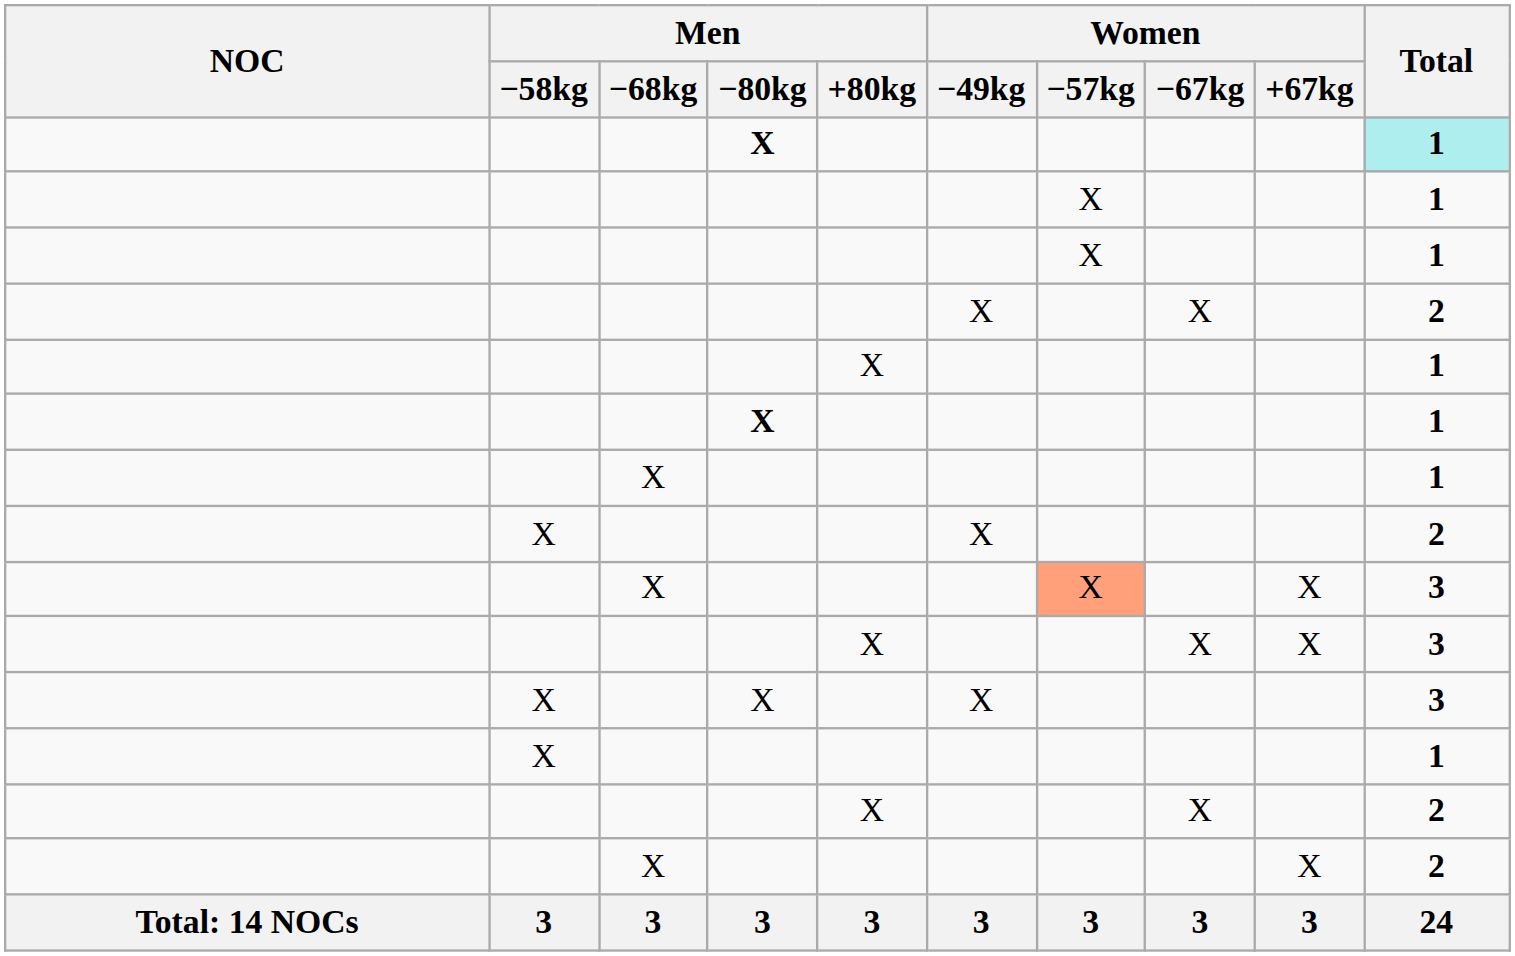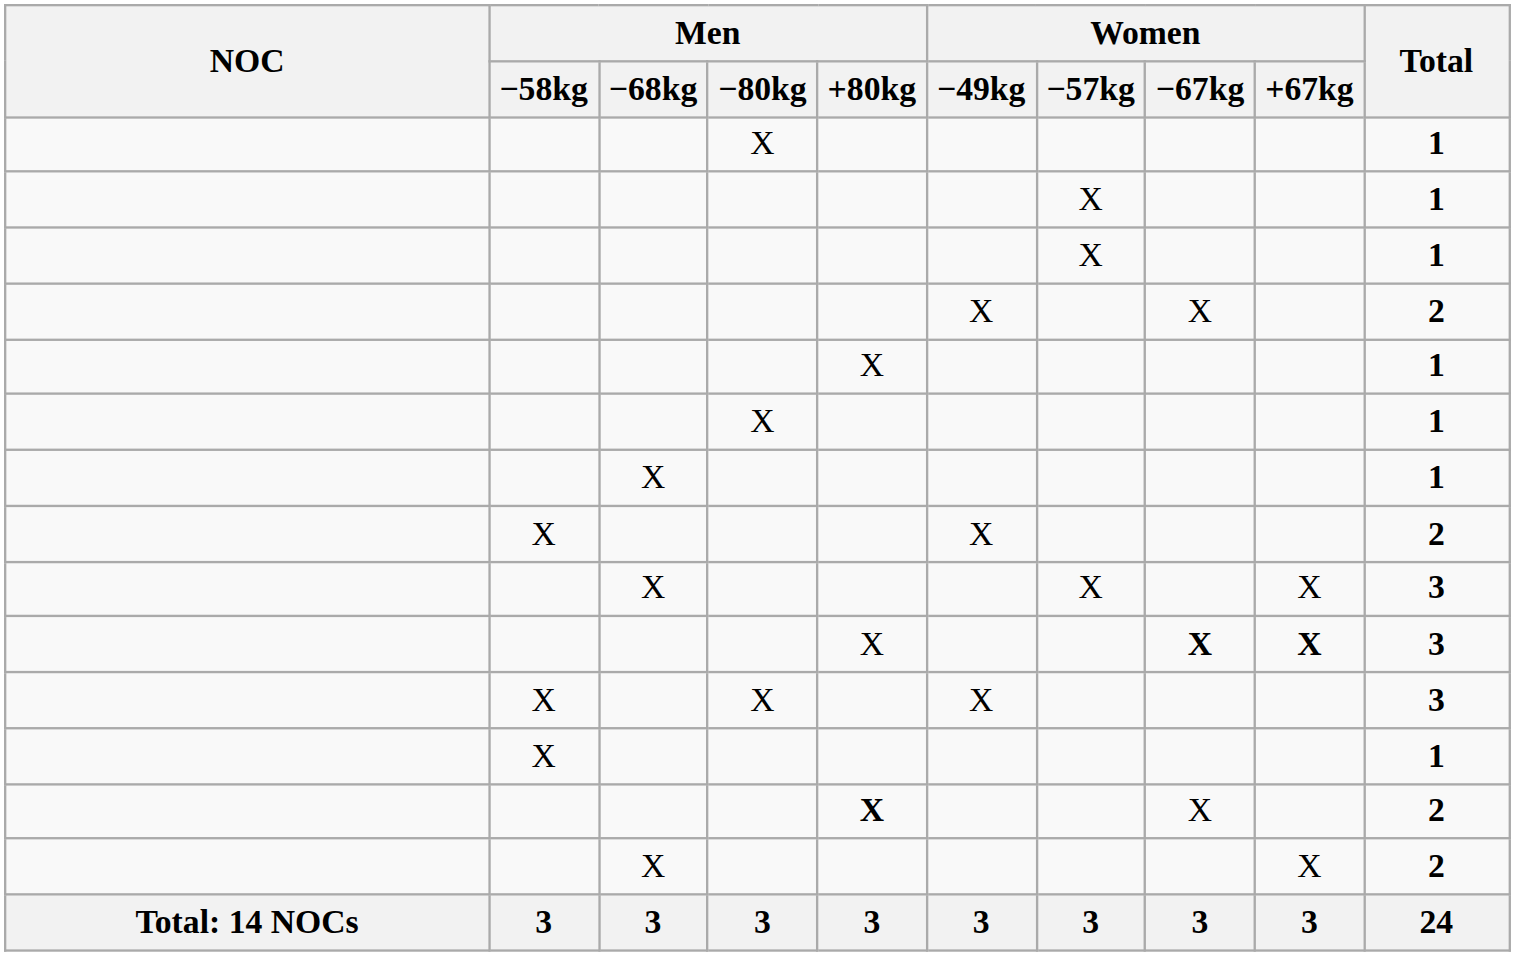row 3 | Men / −80kg: bold -> normal
row 3 | Total: paleturquoise background -> no background
row 8 | Men / −80kg: bold -> normal
row 11 | Women / −57kg: lightsalmon background -> no background
row 12 | Women / −67kg: normal -> bold
row 12 | Women / +67kg: normal -> bold
row 15 | Men / +80kg: normal -> bold
